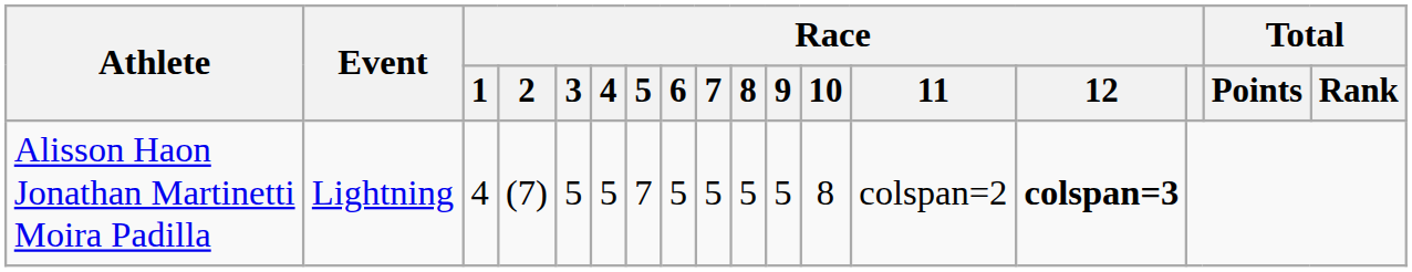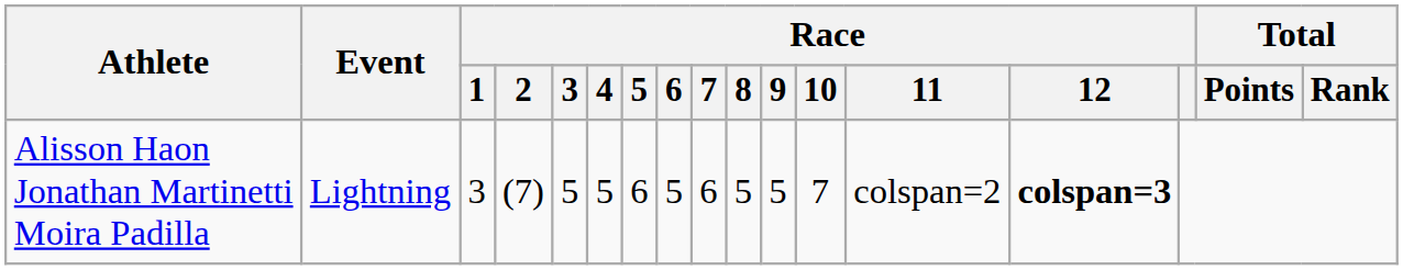Alisson Haon Jonathan Martinetti Moira Padilla | Race / 1: 4 -> 3
Alisson Haon Jonathan Martinetti Moira Padilla | Race / 5: 7 -> 6
Alisson Haon Jonathan Martinetti Moira Padilla | Race / 7: 5 -> 6
Alisson Haon Jonathan Martinetti Moira Padilla | Race / 10: 8 -> 7
